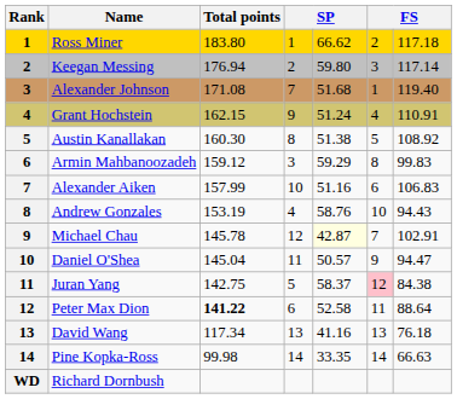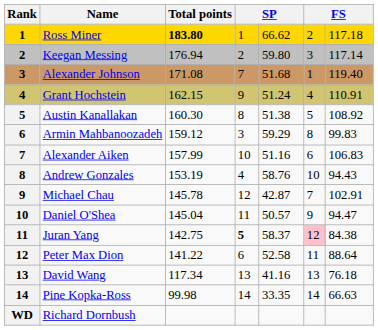Ross Miner | Total points: normal -> bold
Michael Chau | column 5: lightyellow background -> no background
Juran Yang | column 4: normal -> bold
Peter Max Dion | Total points: bold -> normal
